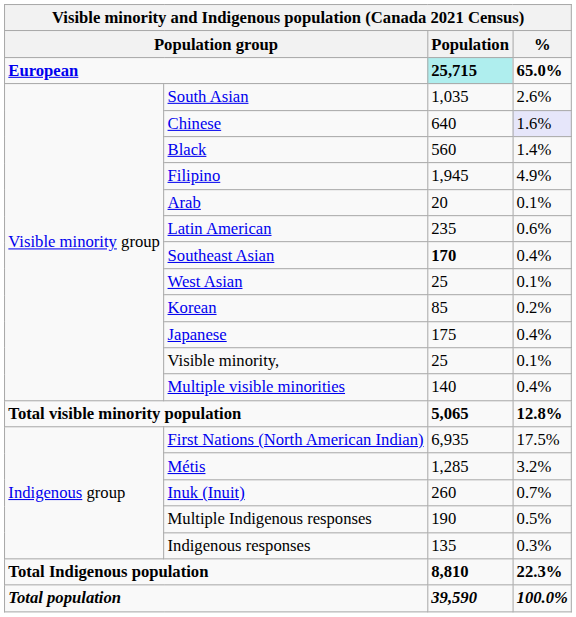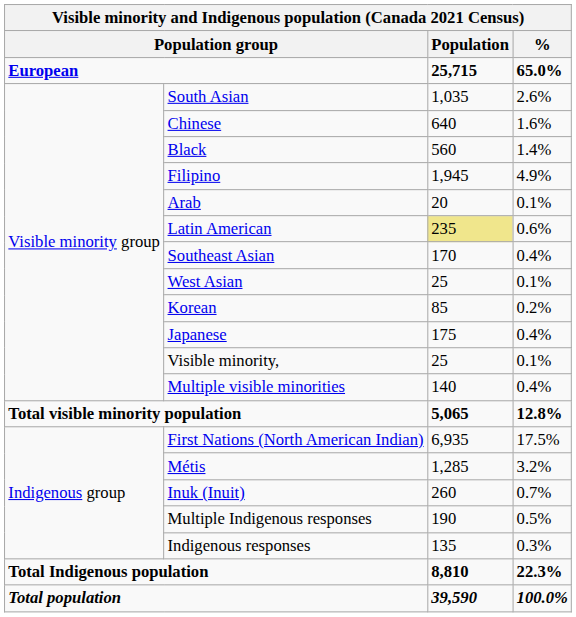European | Population: paleturquoise background -> no background
Chinese | %: lavender background -> no background
Latin American | Population: no background -> khaki background
Southeast Asian | Population: bold -> normal
